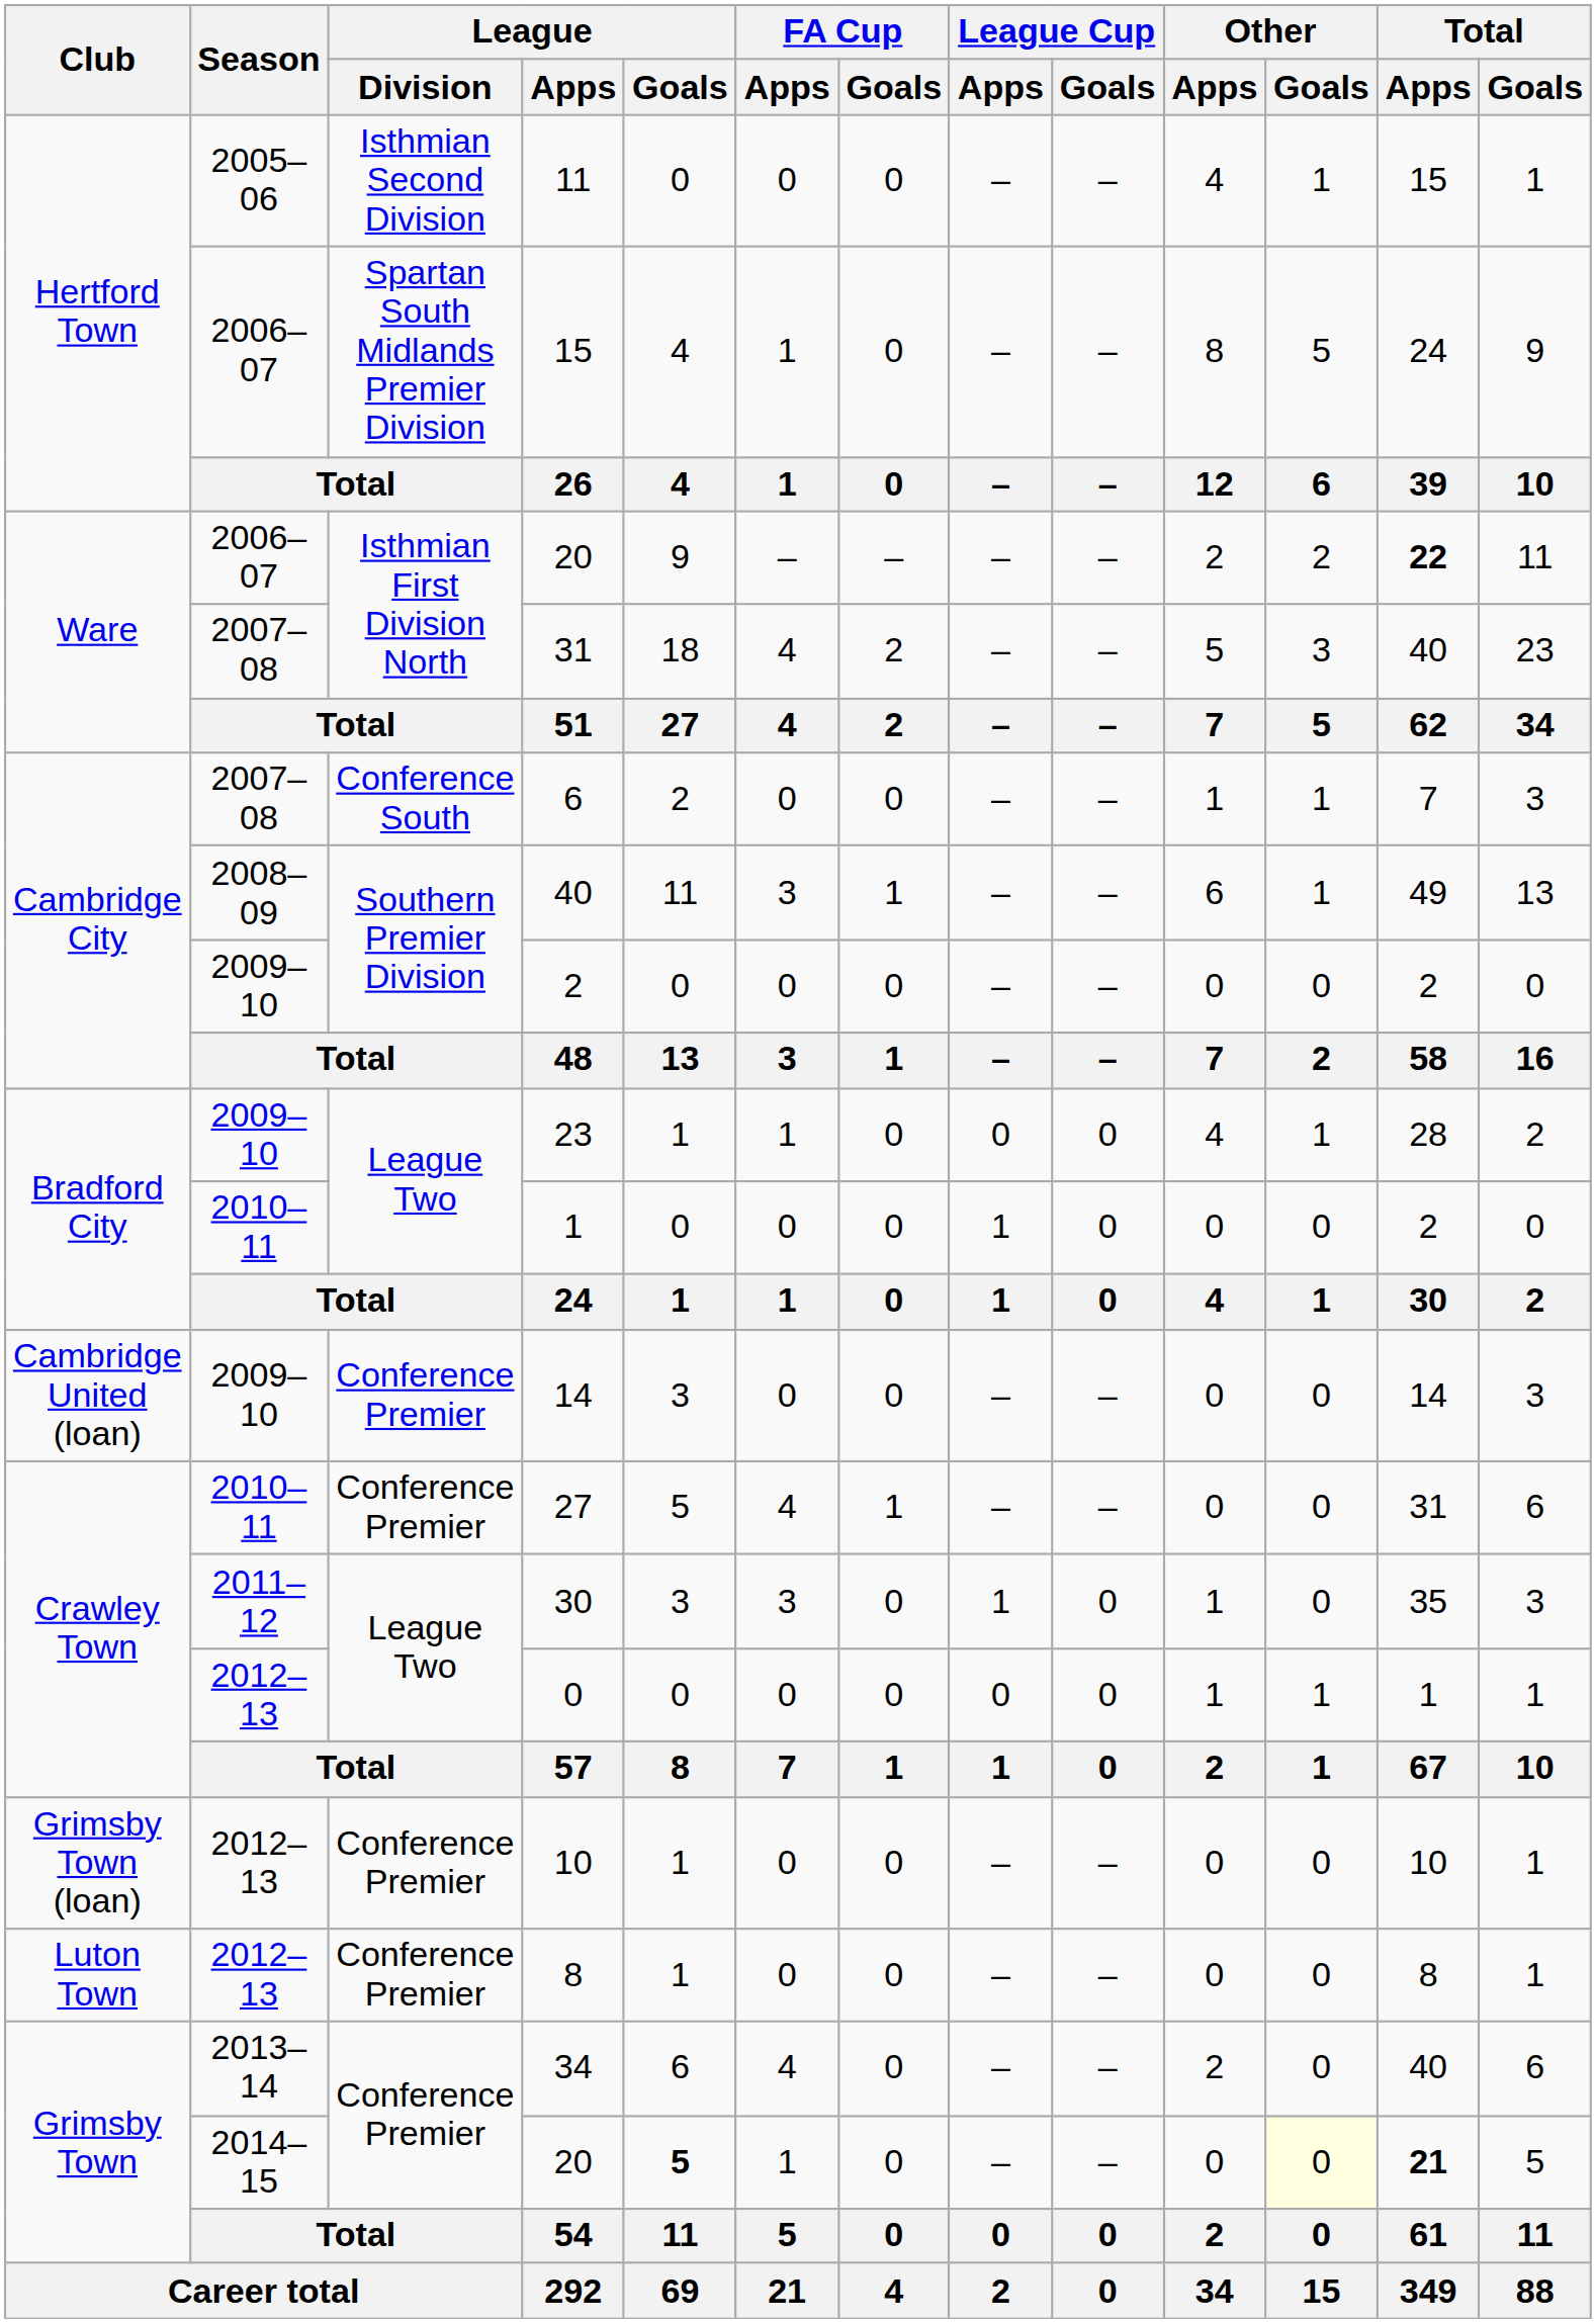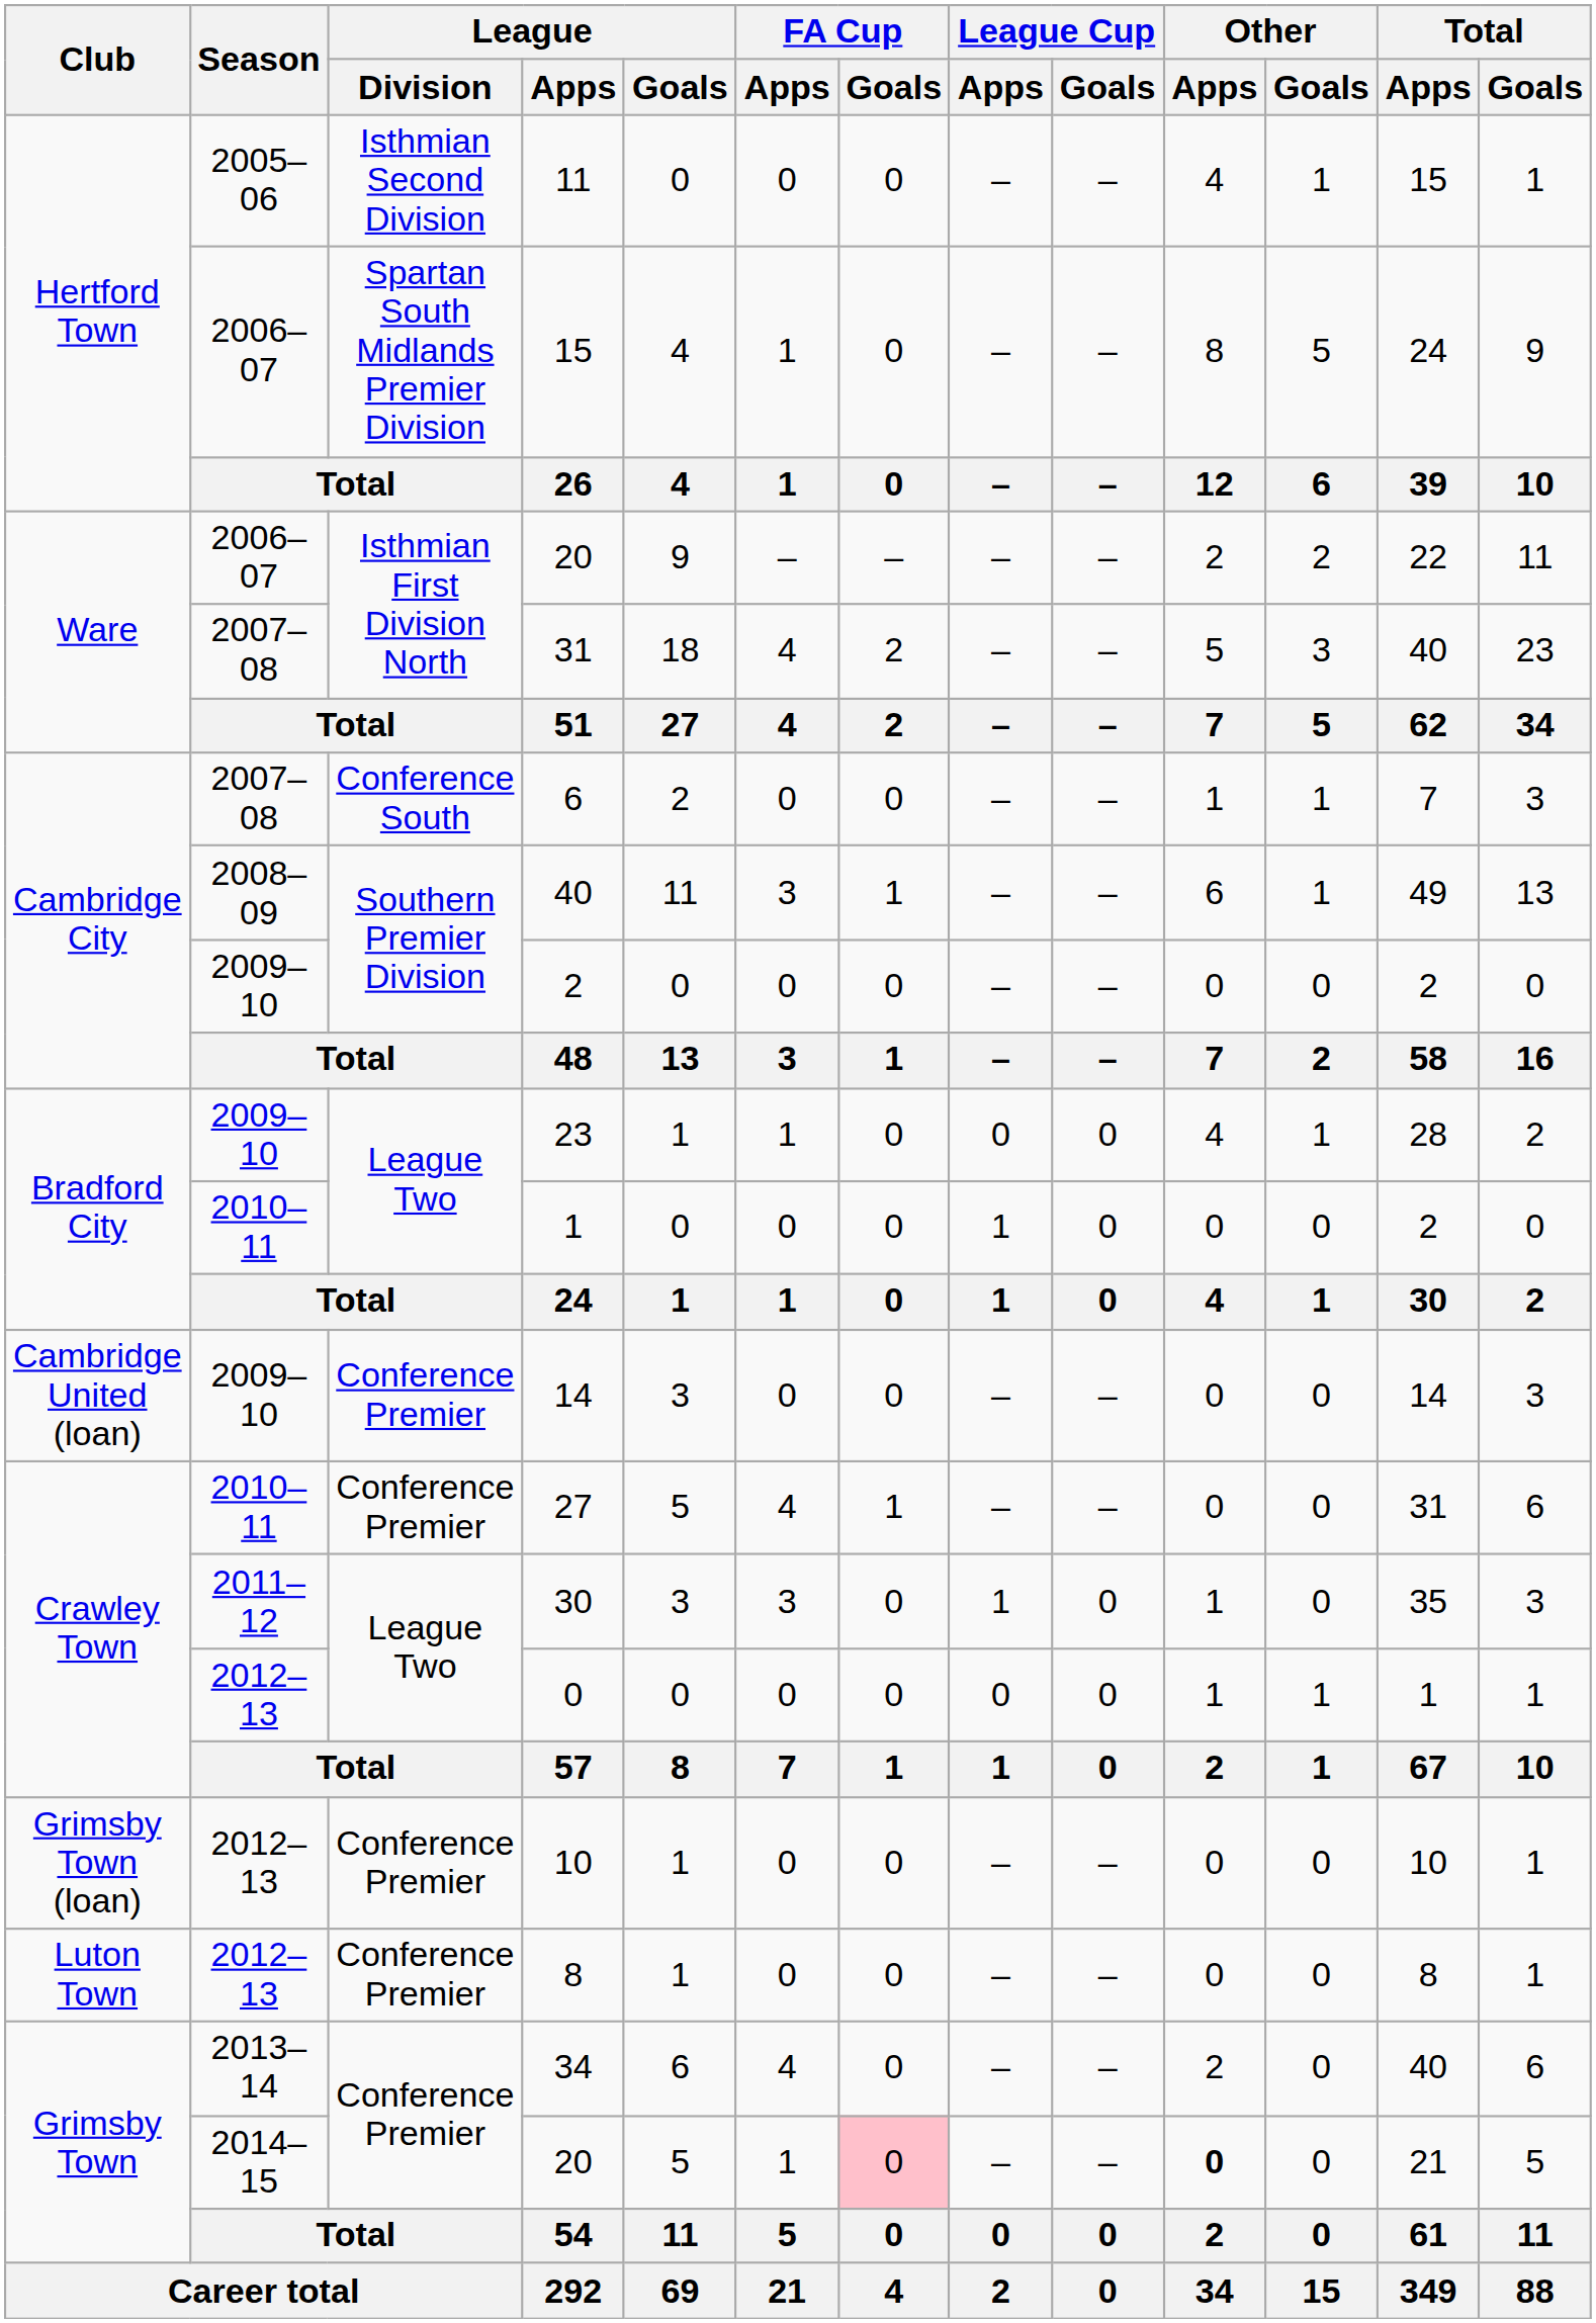2006–07 / 20 | Total / Apps: bold -> normal
2014–15 / 20 | League / Goals: bold -> normal
2014–15 / 20 | FA Cup / Goals: no background -> pink background
2014–15 / 20 | Other / Apps: normal -> bold
2014–15 / 20 | Other / Goals: lightyellow background -> no background
2014–15 / 20 | Total / Apps: bold -> normal
